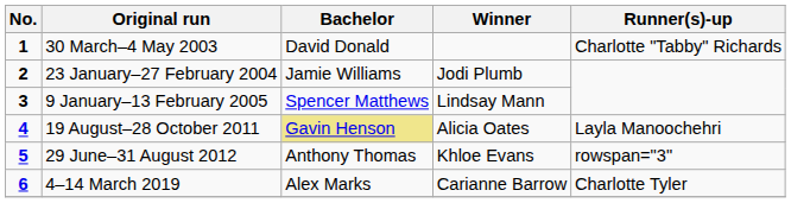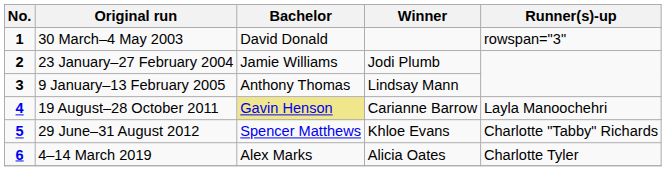30 March–4 May 2003 | Runner(s)-up: Charlotte "Tabby" Richards -> rowspan="3"
9 January–13 February 2005 | Bachelor: Spencer Matthews -> Anthony Thomas
19 August–28 October 2011 | Winner: Alicia Oates -> Carianne Barrow
29 June–31 August 2012 | Bachelor: Anthony Thomas -> Spencer Matthews
29 June–31 August 2012 | Runner(s)-up: rowspan="3" -> Charlotte "Tabby" Richards
4–14 March 2019 | Winner: Carianne Barrow -> Alicia Oates
